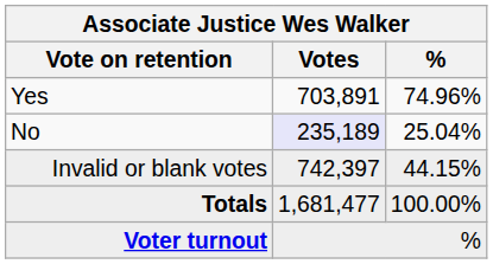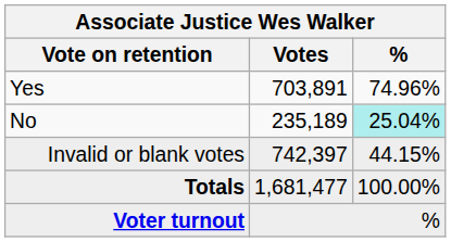No | Votes: lavender background -> no background
No | %: no background -> paleturquoise background
